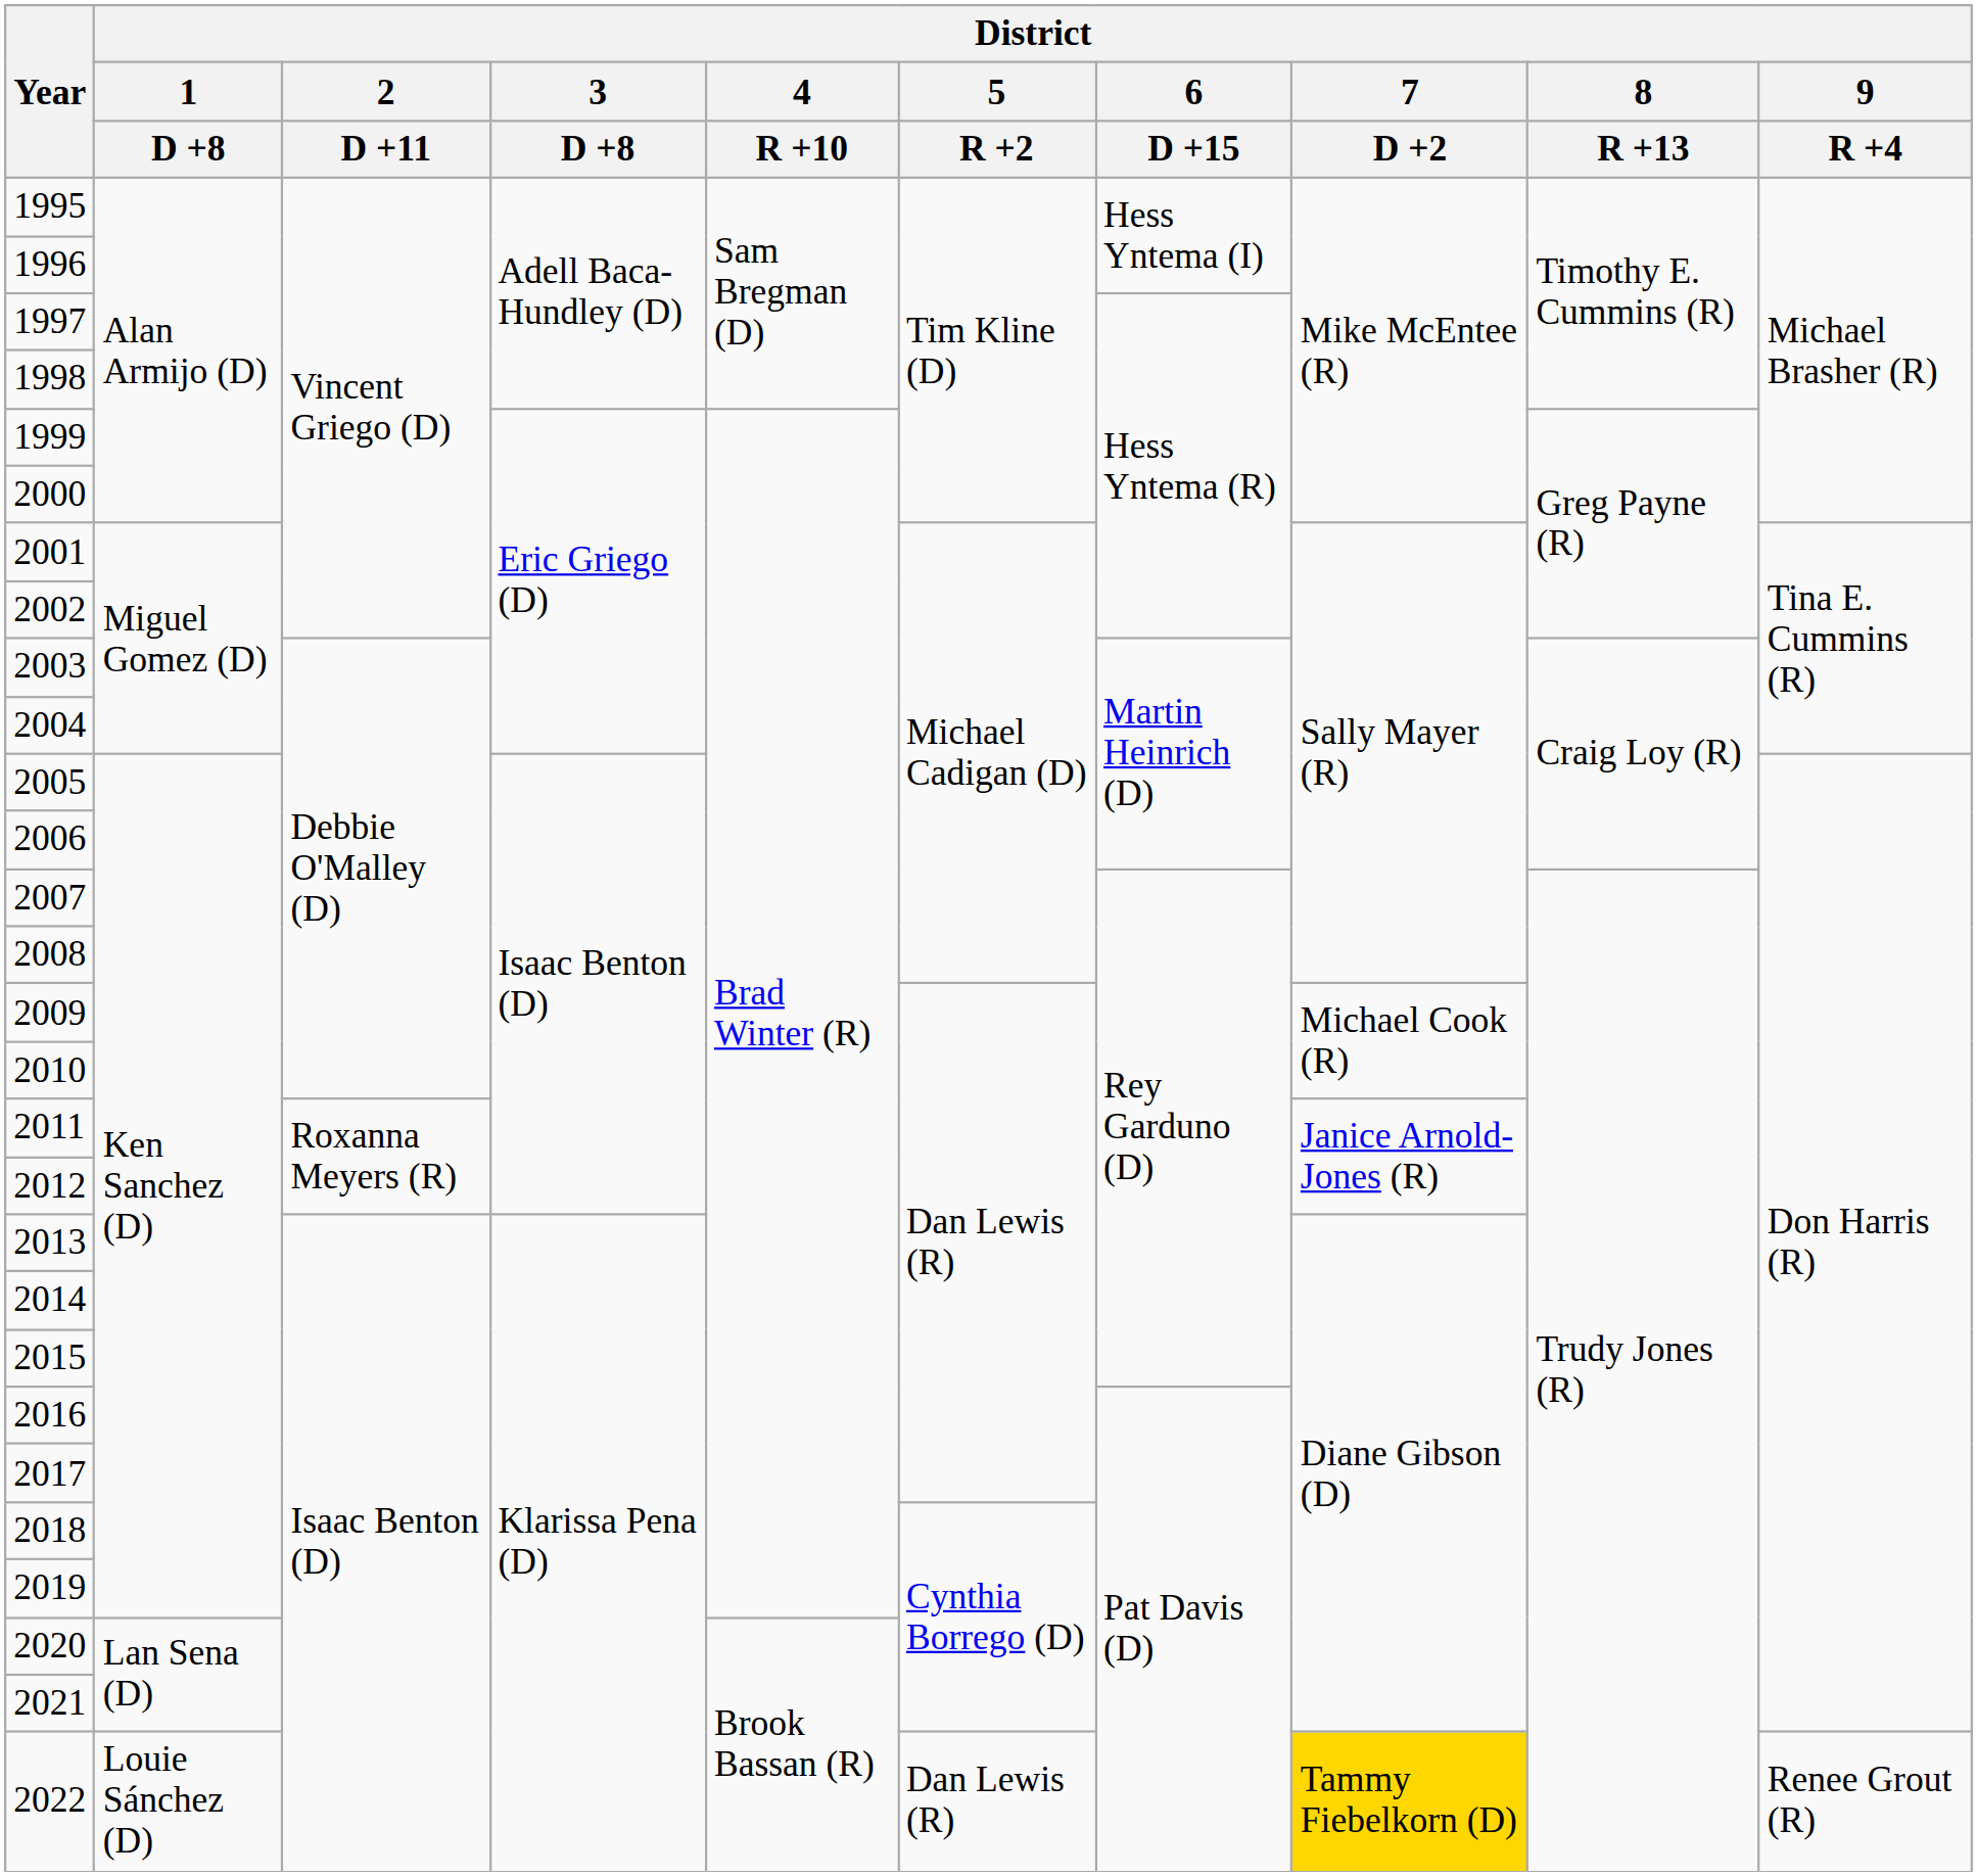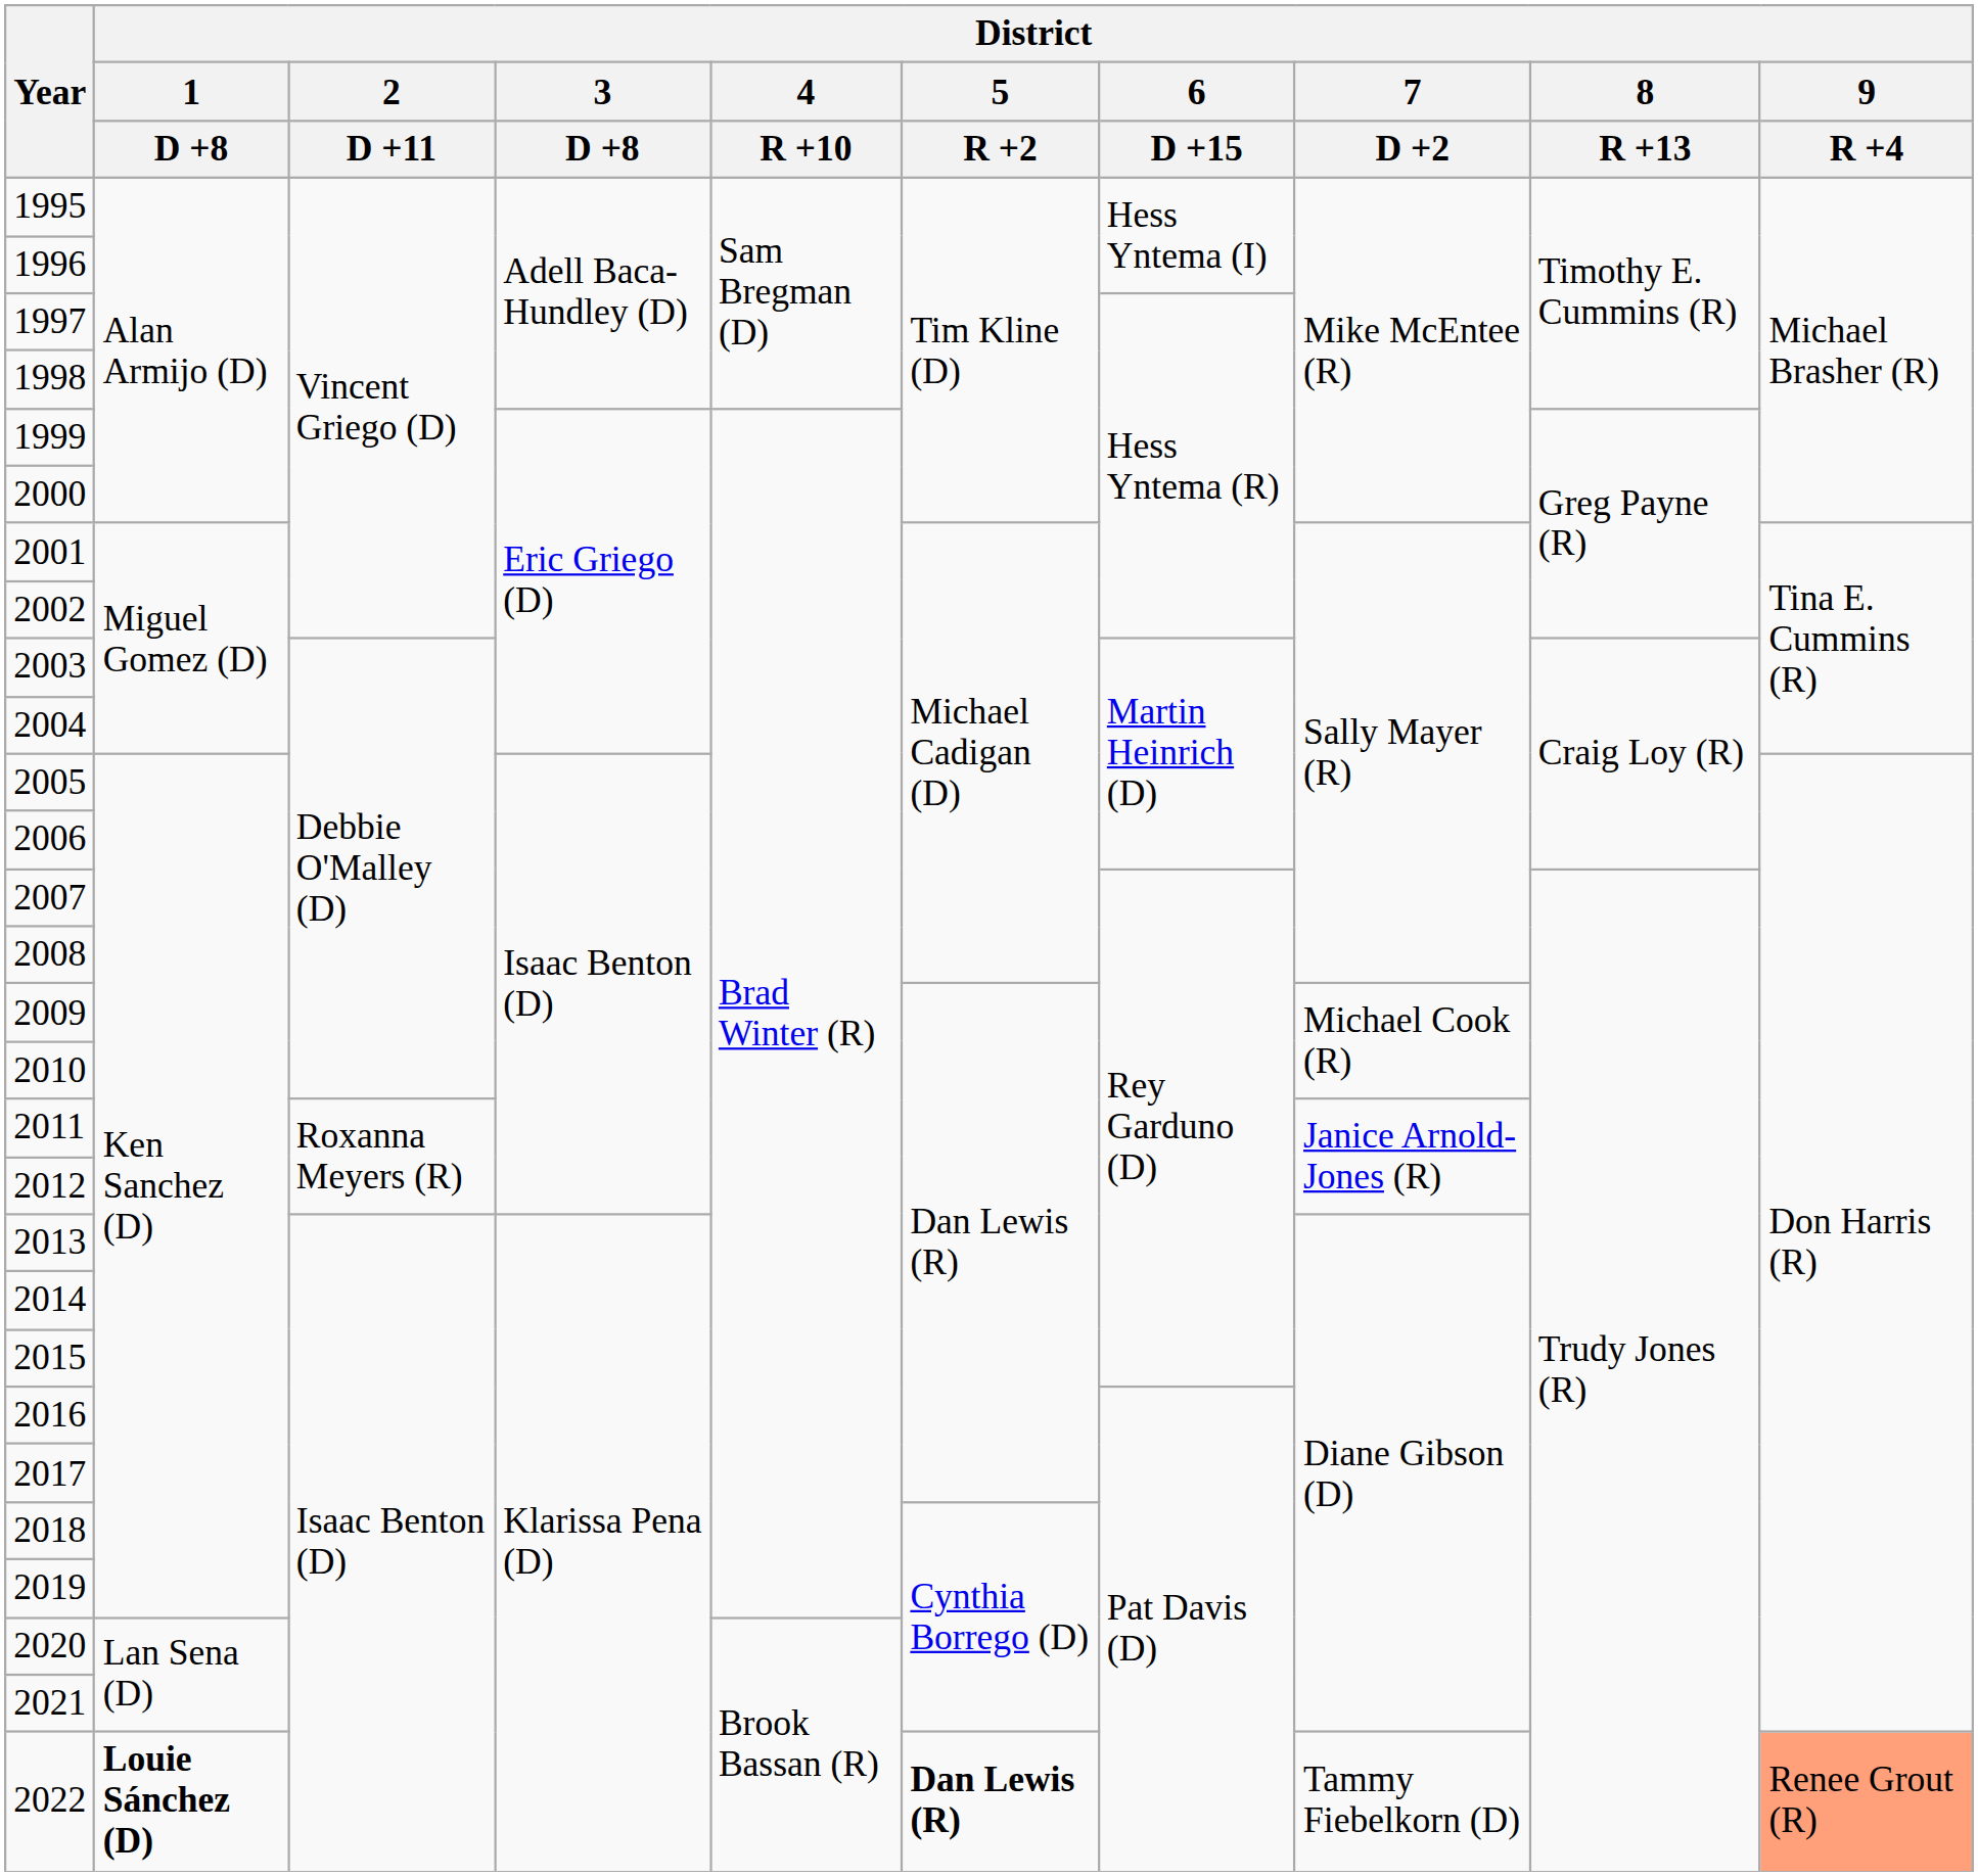2022 | District / 1 / D +8: normal -> bold
2022 | District / 5 / R +2: normal -> bold
2022 | District / 7 / D +2: gold background -> no background
2022 | District / 9 / R +4: no background -> lightsalmon background
